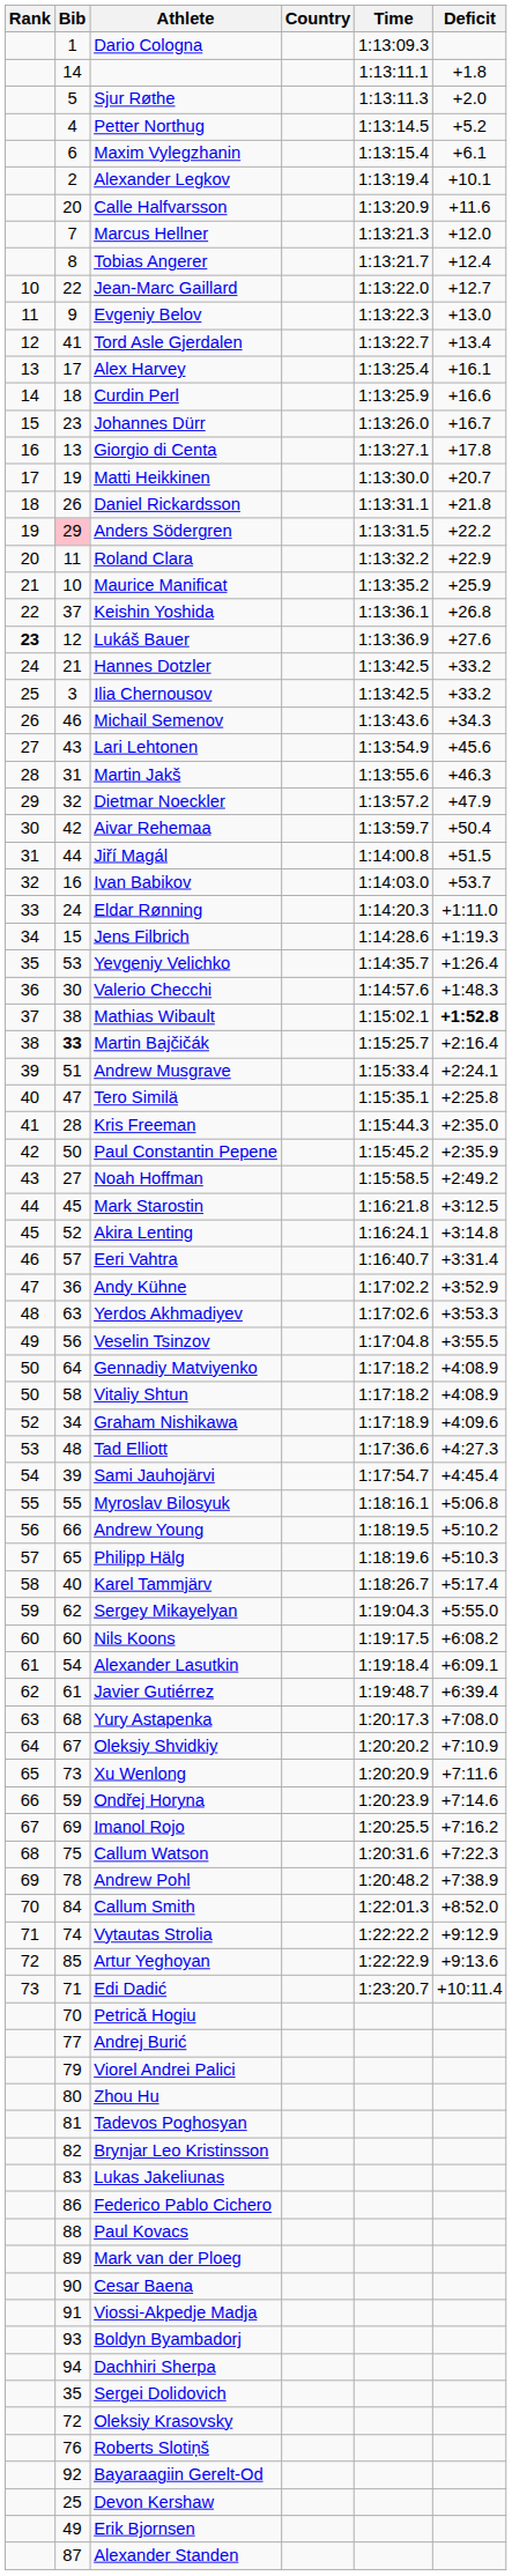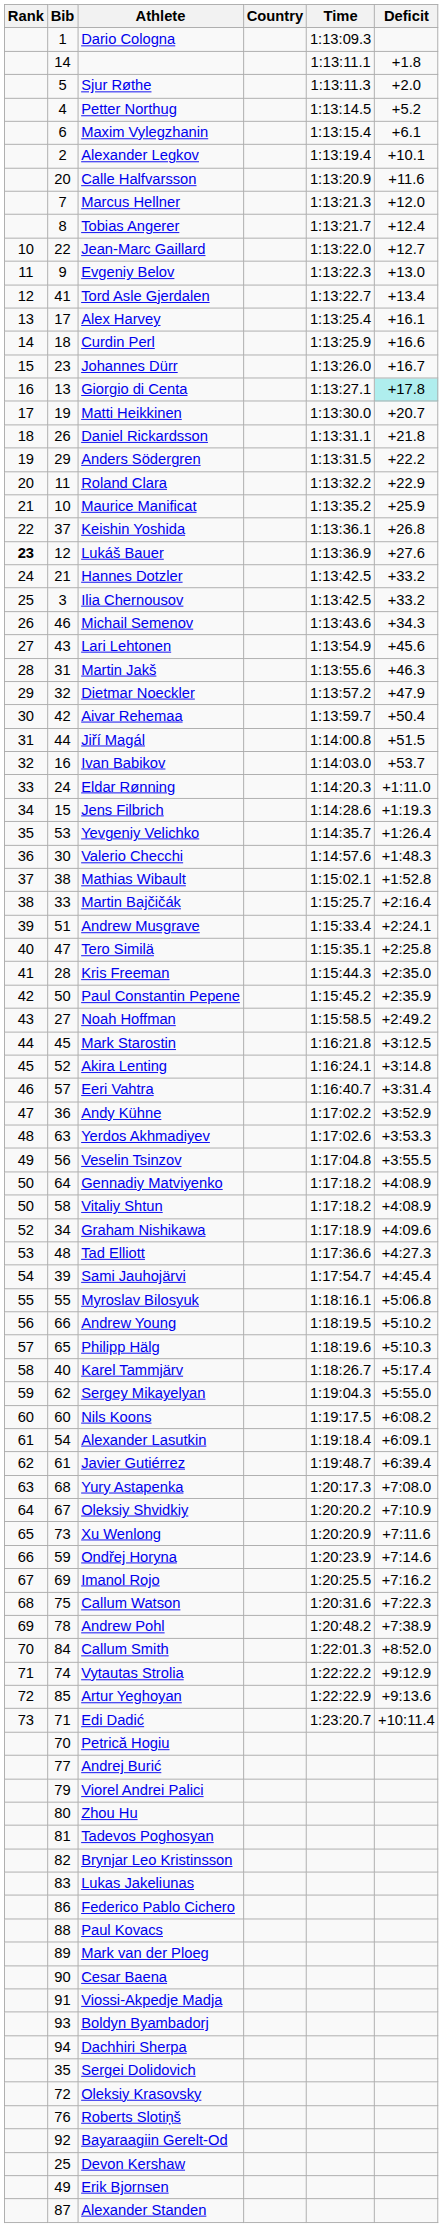Giorgio di Centa | Deficit: no background -> paleturquoise background
Anders Södergren | Bib: pink background -> no background
Mathias Wibault | Deficit: bold -> normal
Martin Bajčičák | Bib: bold -> normal
